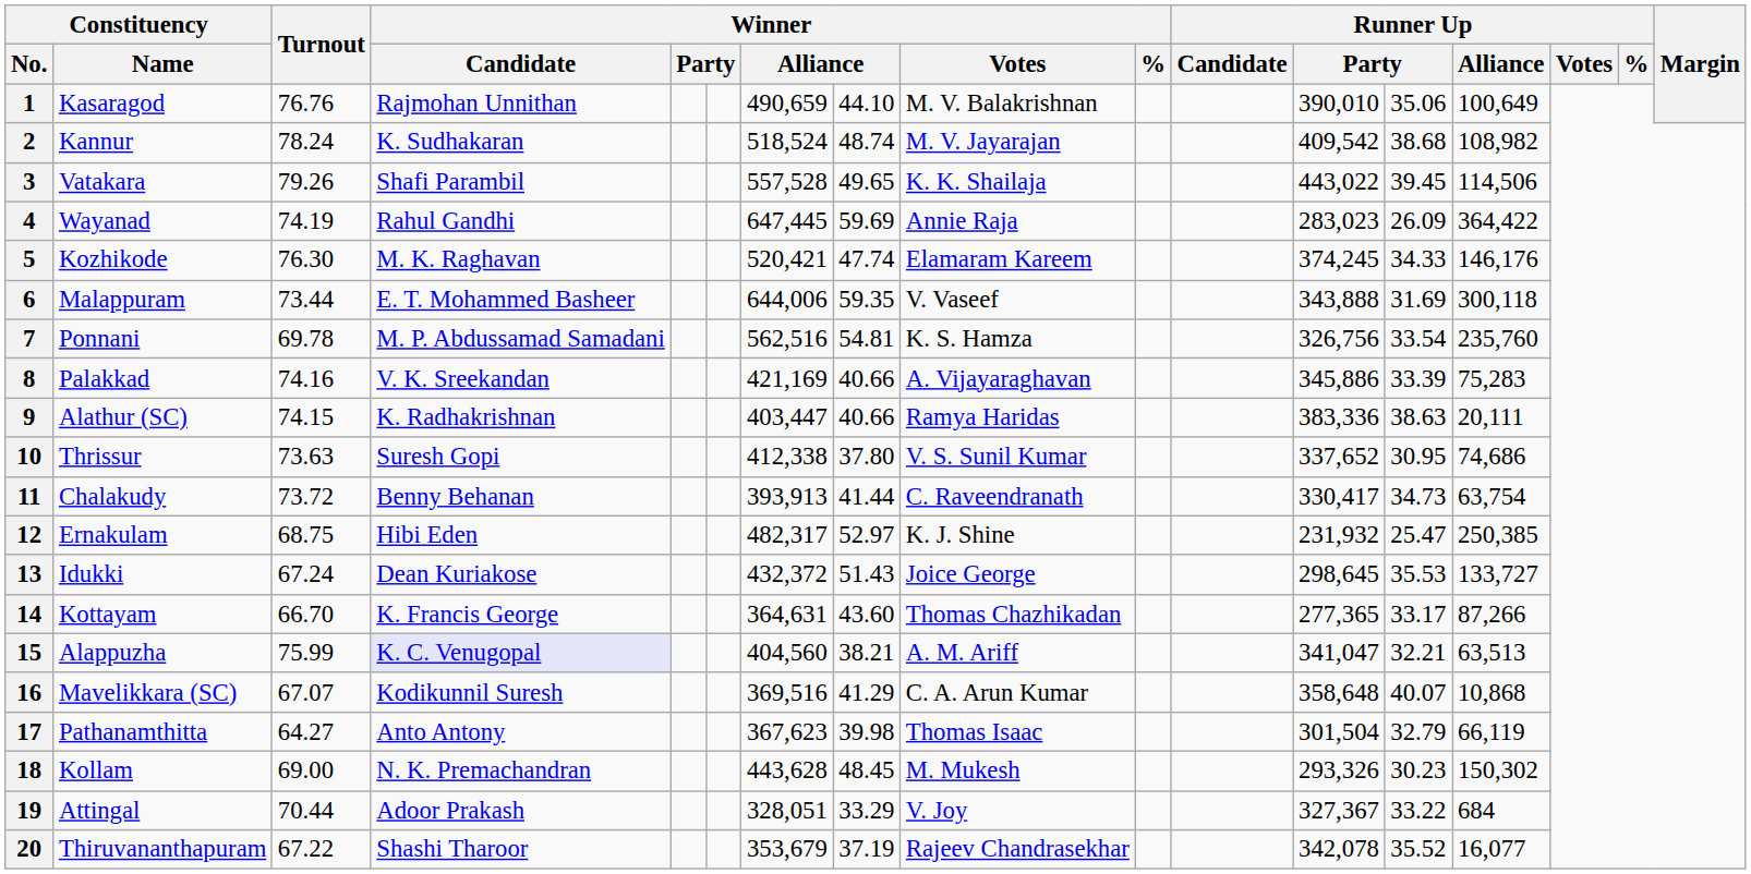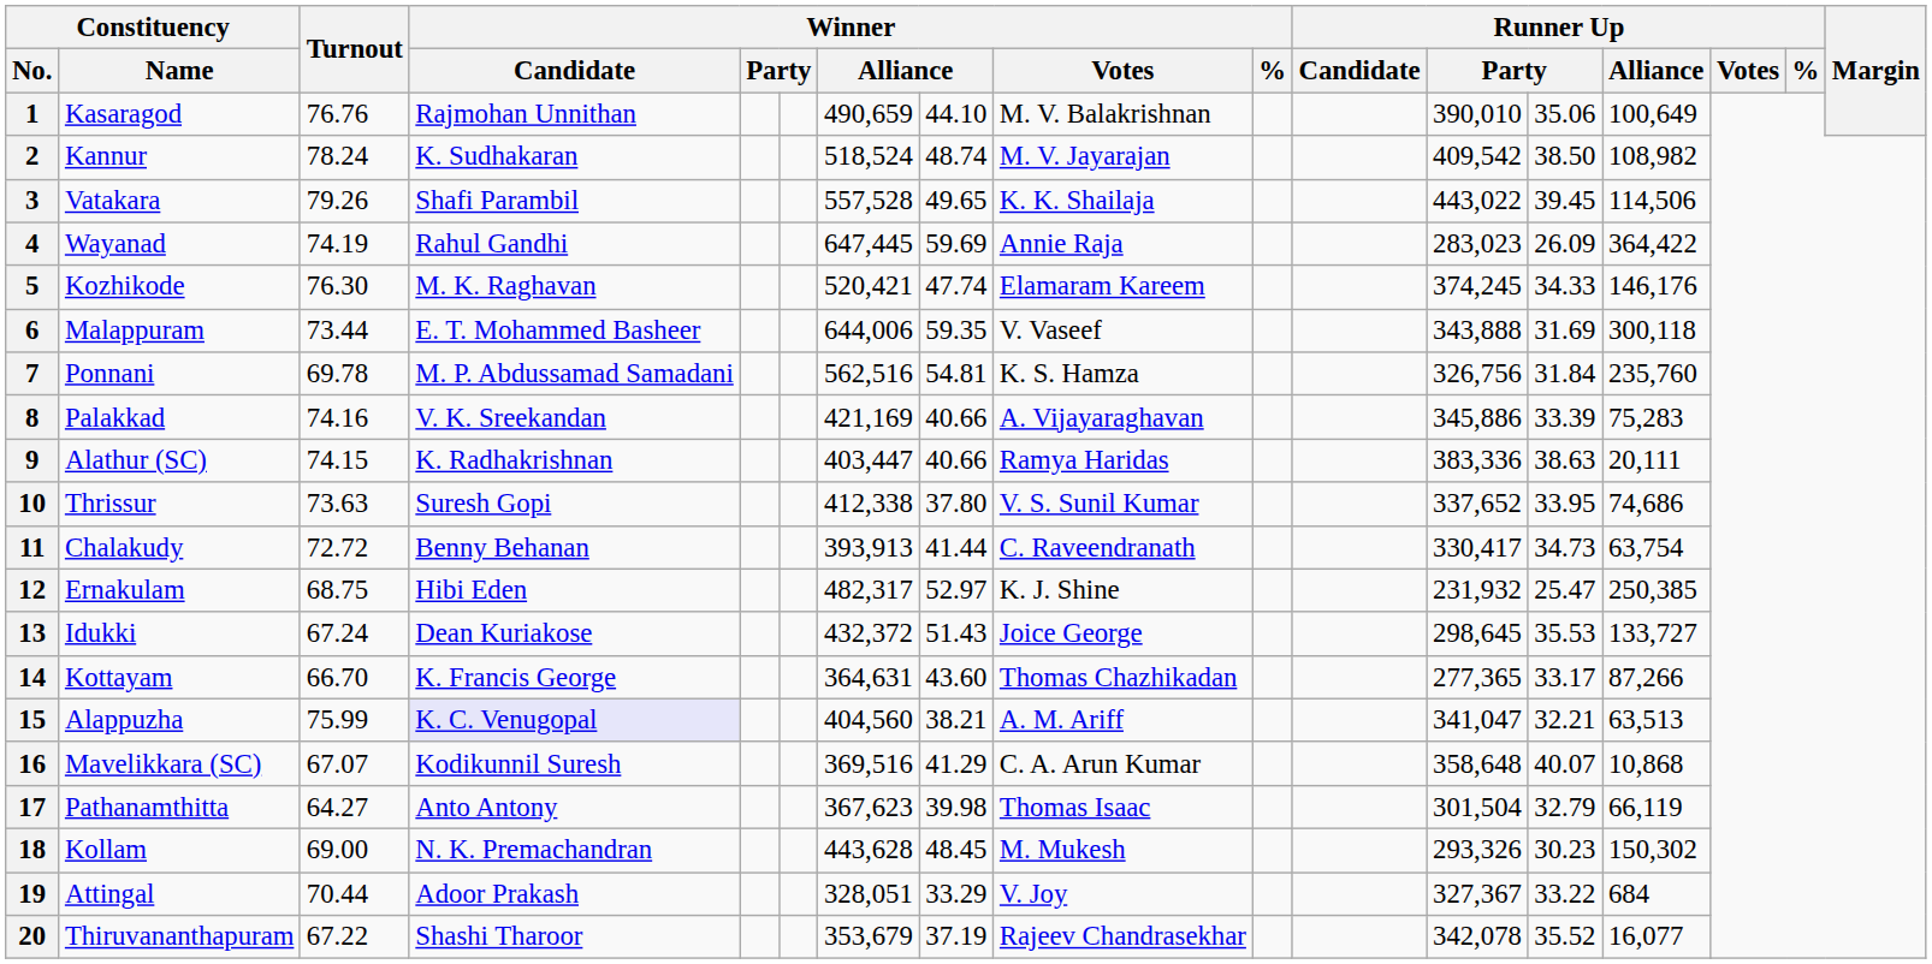2 | column 13: 38.68 -> 38.50
7 | column 13: 33.54 -> 31.84
10 | column 13: 30.95 -> 33.95
11 | Turnout: 73.72 -> 72.72
